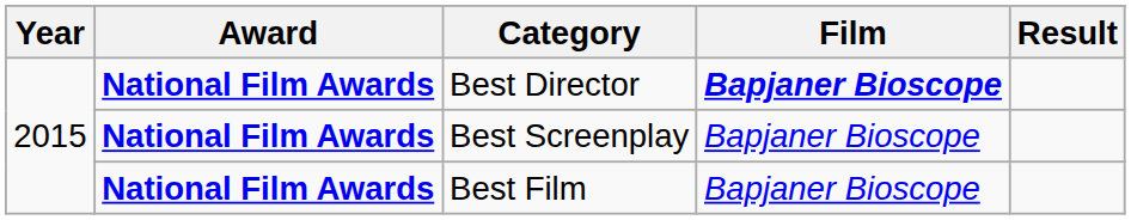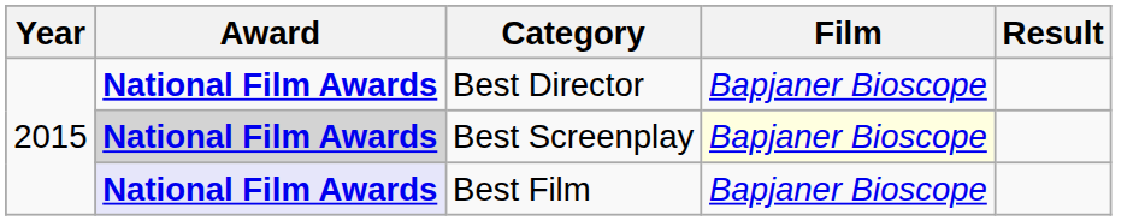Best Director | Film: bold -> normal
Best Screenplay | Award: no background -> lightgrey background
Best Screenplay | Film: no background -> lightyellow background
Best Film | Award: no background -> lavender background
